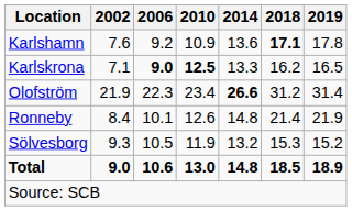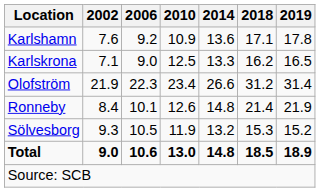Karlshamn | 2018: bold -> normal
Karlskrona | 2006: bold -> normal
Karlskrona | 2010: bold -> normal
Olofström | 2014: bold -> normal
